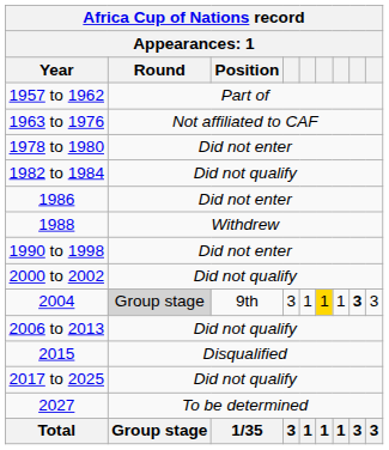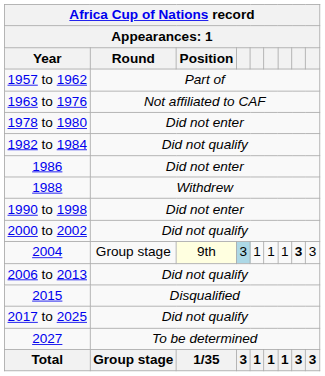2004 | Round: lightgrey background -> no background
2004 | Position: no background -> lightyellow background
2004 | column 4: no background -> lightblue background
2004 | column 6: gold background -> no background
